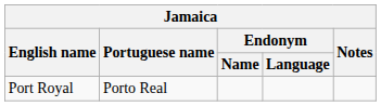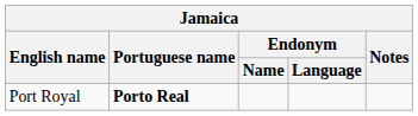Port Royal | Portuguese name: normal -> bold
